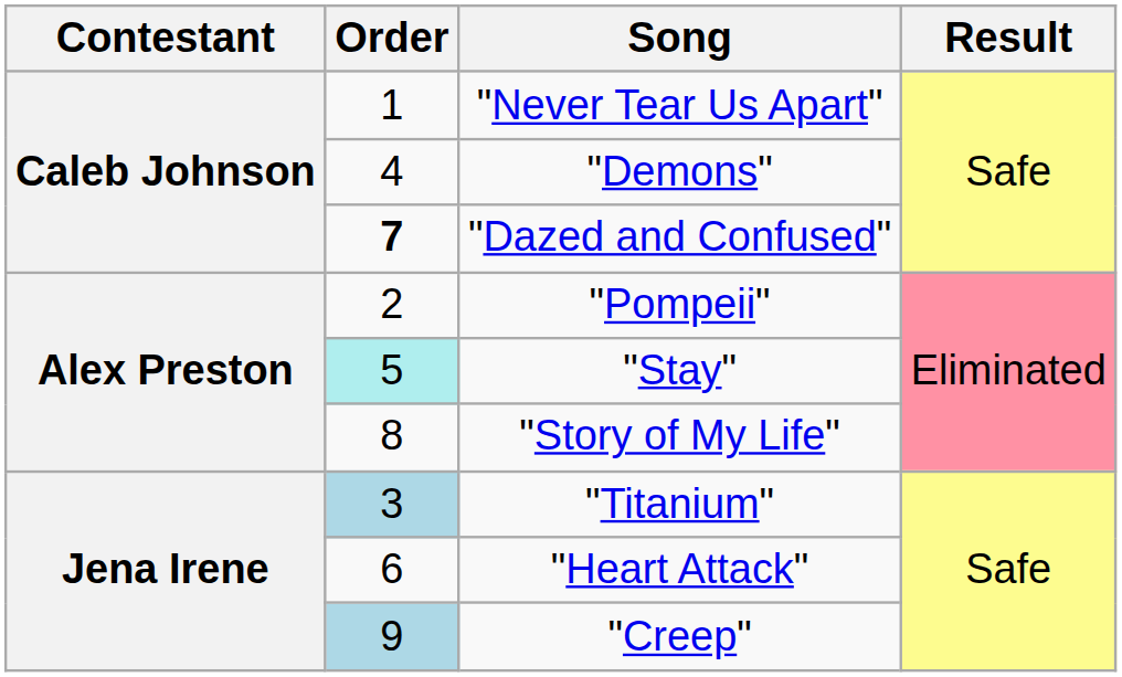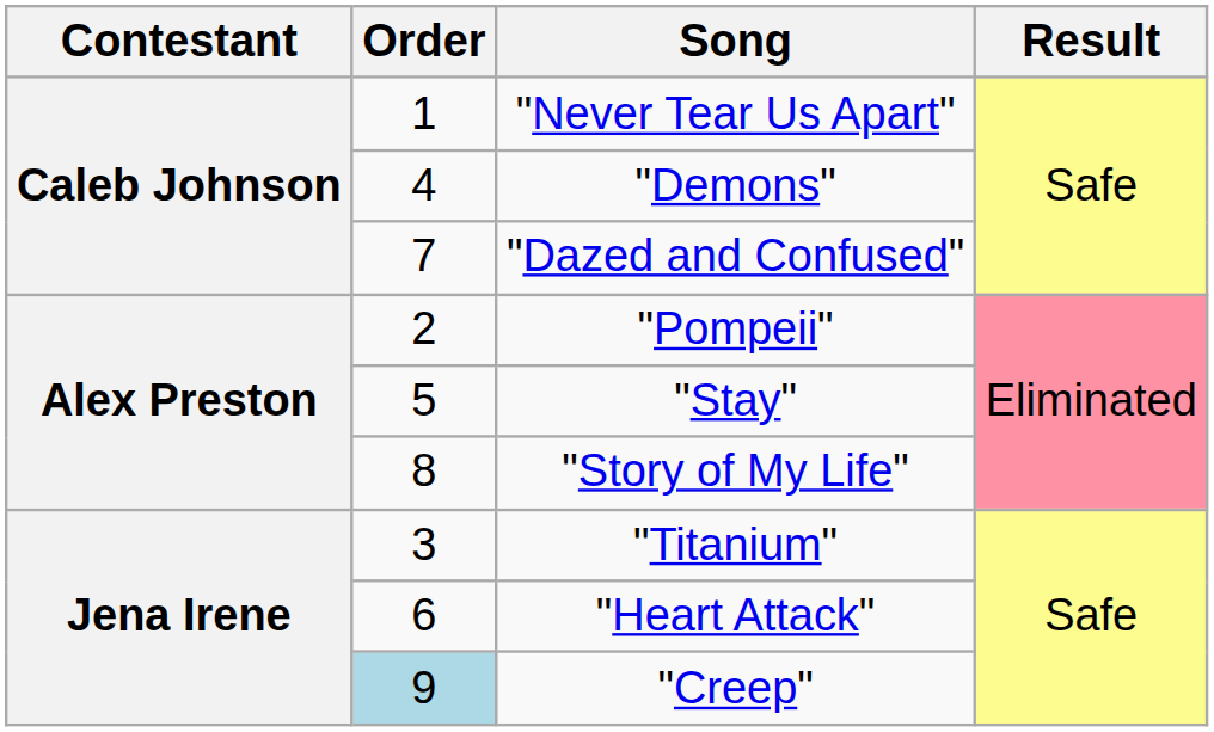"Dazed and Confused" | Order: bold -> normal
"Stay" | Order: paleturquoise background -> no background
"Titanium" | Order: lightblue background -> no background
